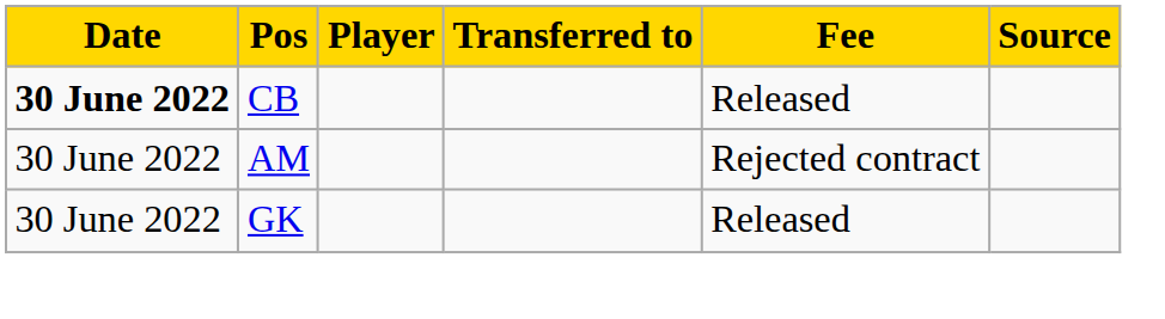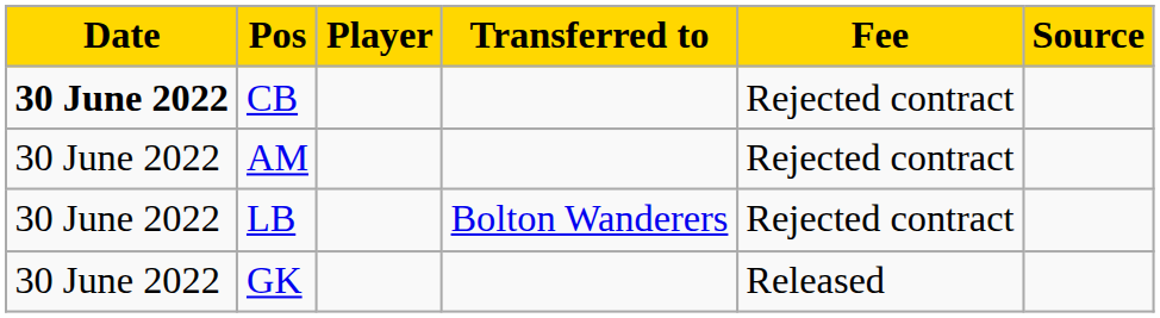CB | Fee: Released -> Rejected contract
+ row: 30 June 2022 | LB | Bolton Wanderers | Rejected contract
